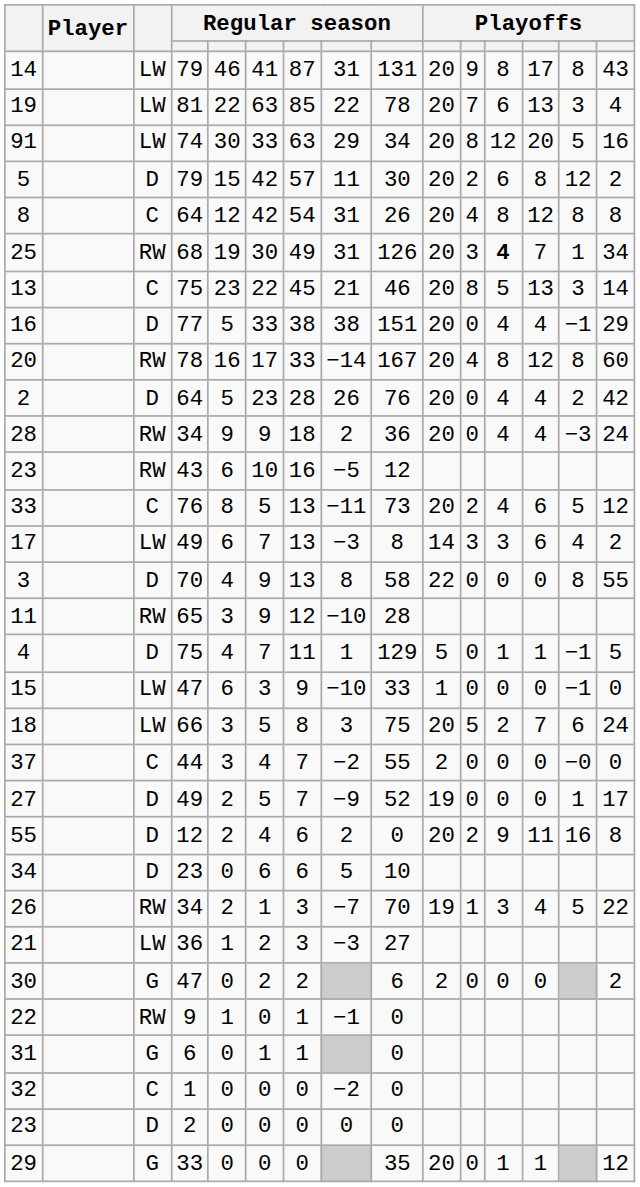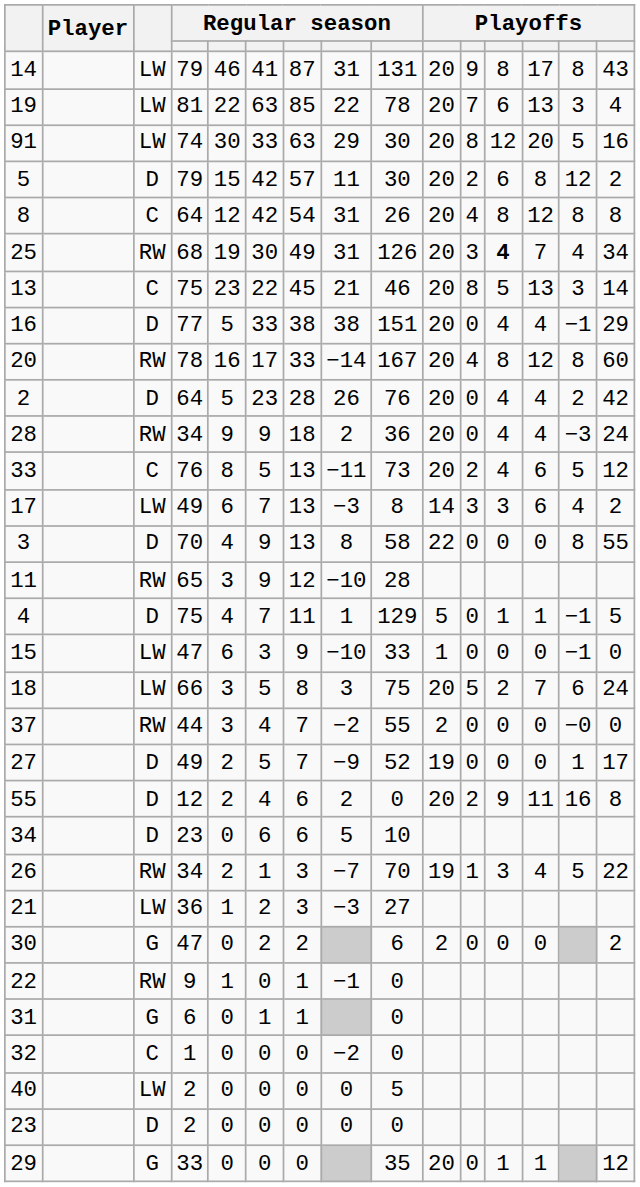91 | column 9: 34 -> 30
25 | column 14: 1 -> 4
- row: 23 | RW | 43 | 6 | 10 | 16 | −5 | 12
37 | column 3: C -> RW
+ row: 40 | LW | 2 | 0 | 0 | 0 | 0 | 5
